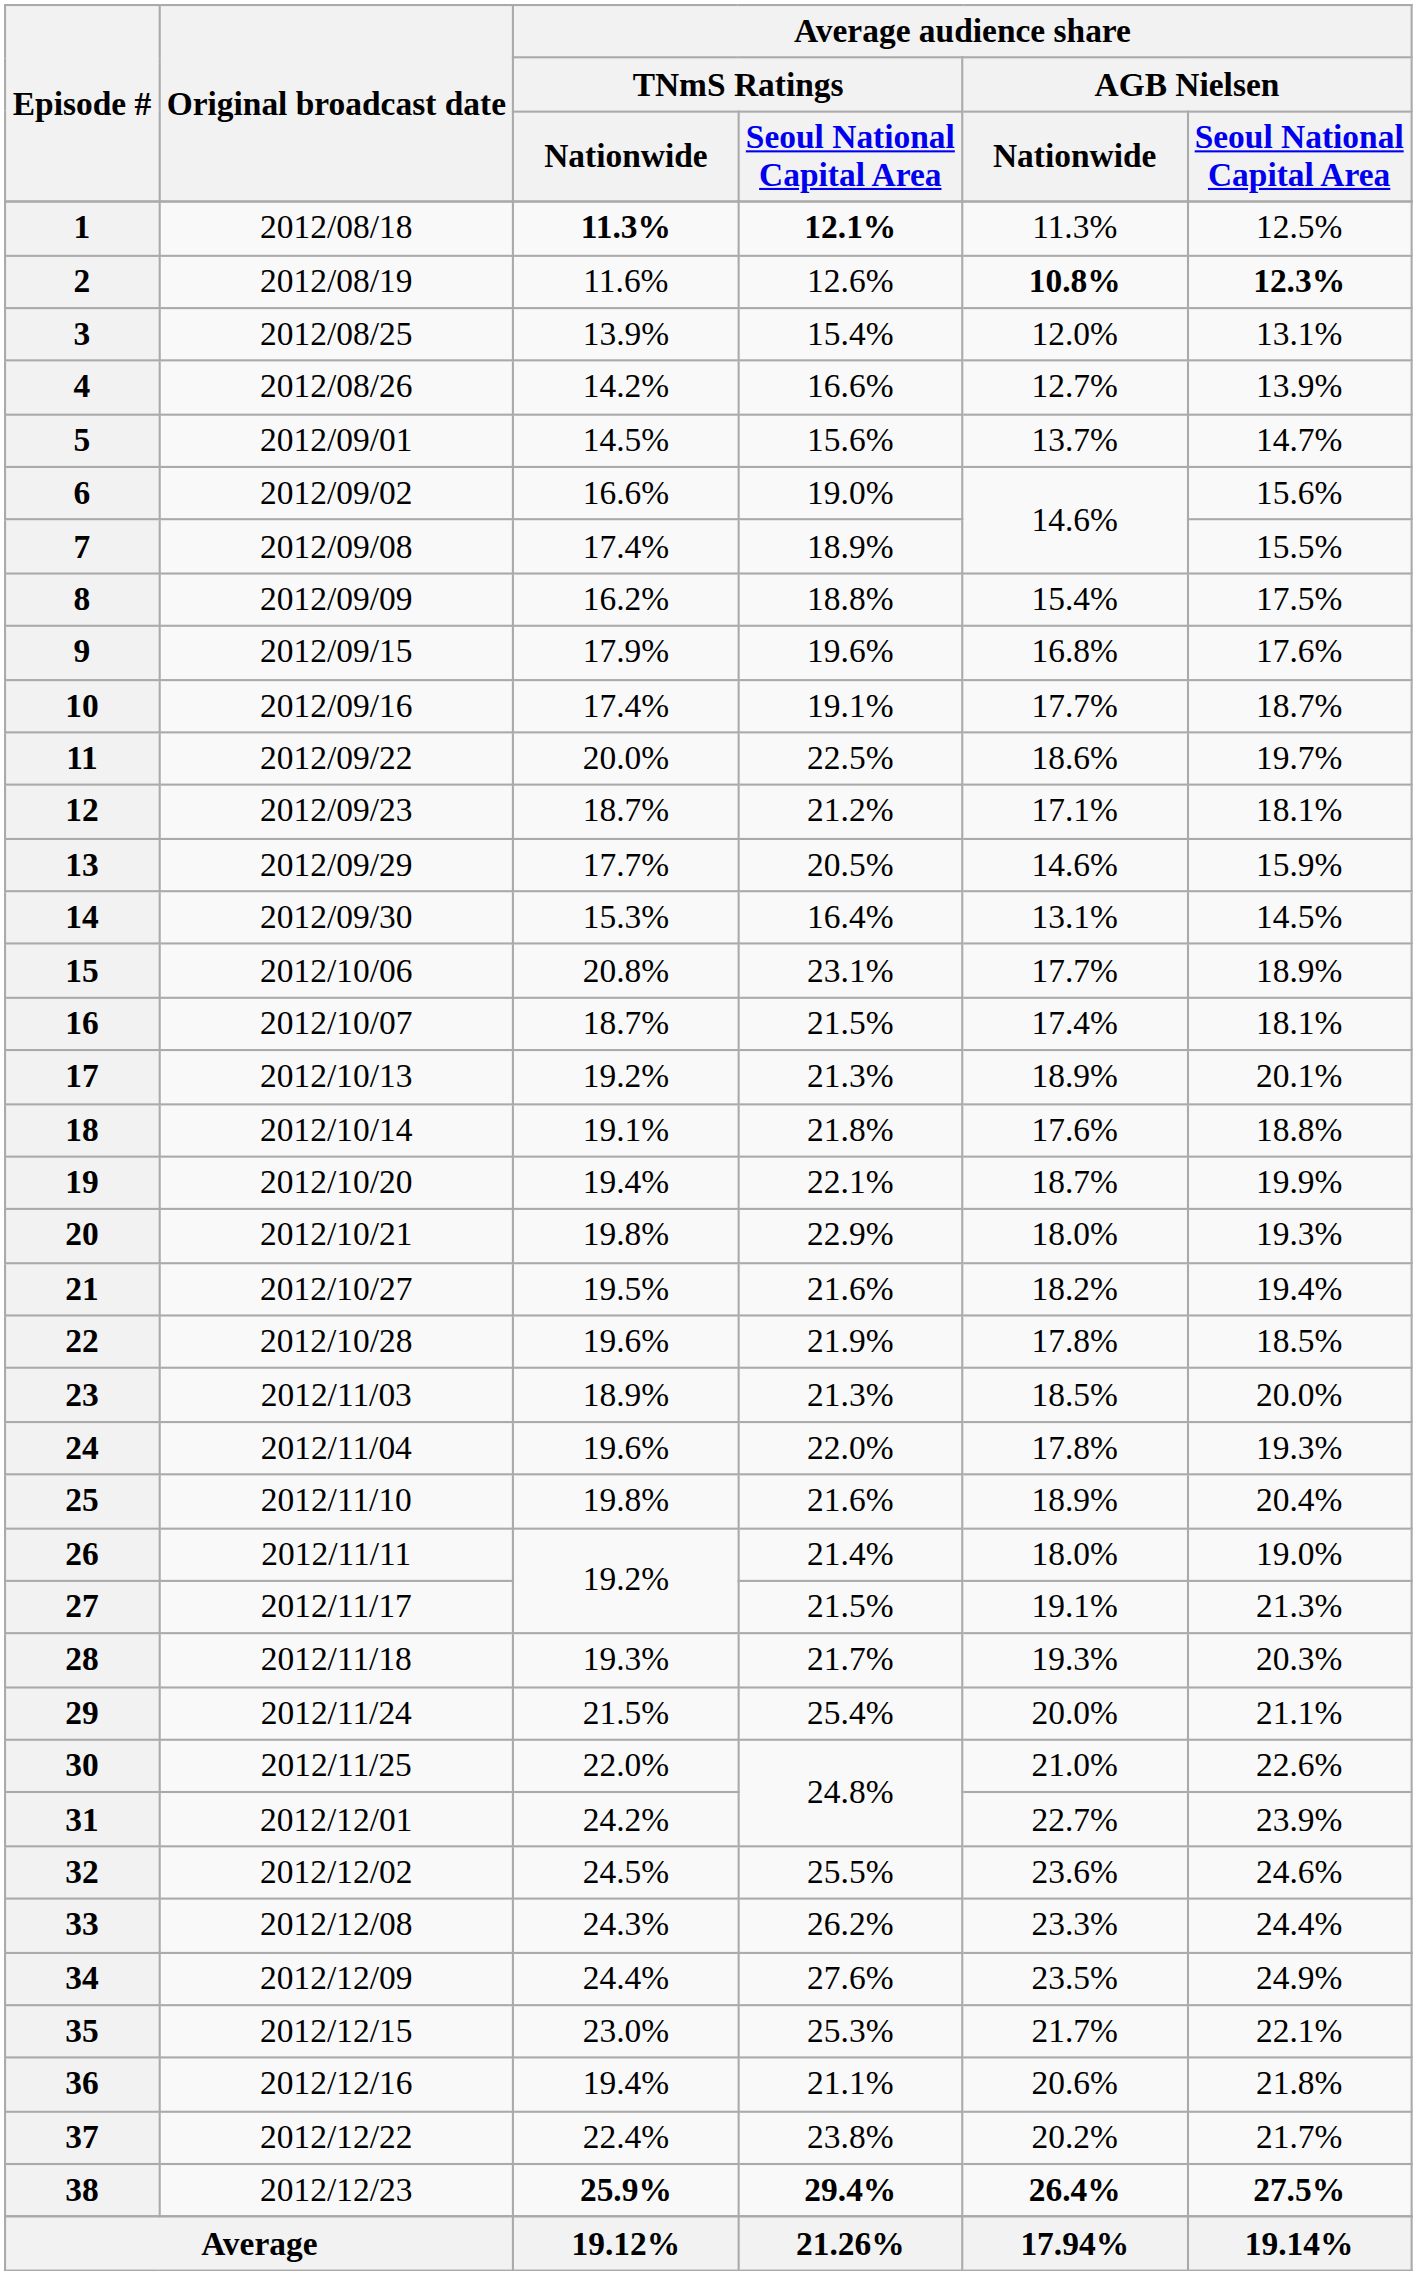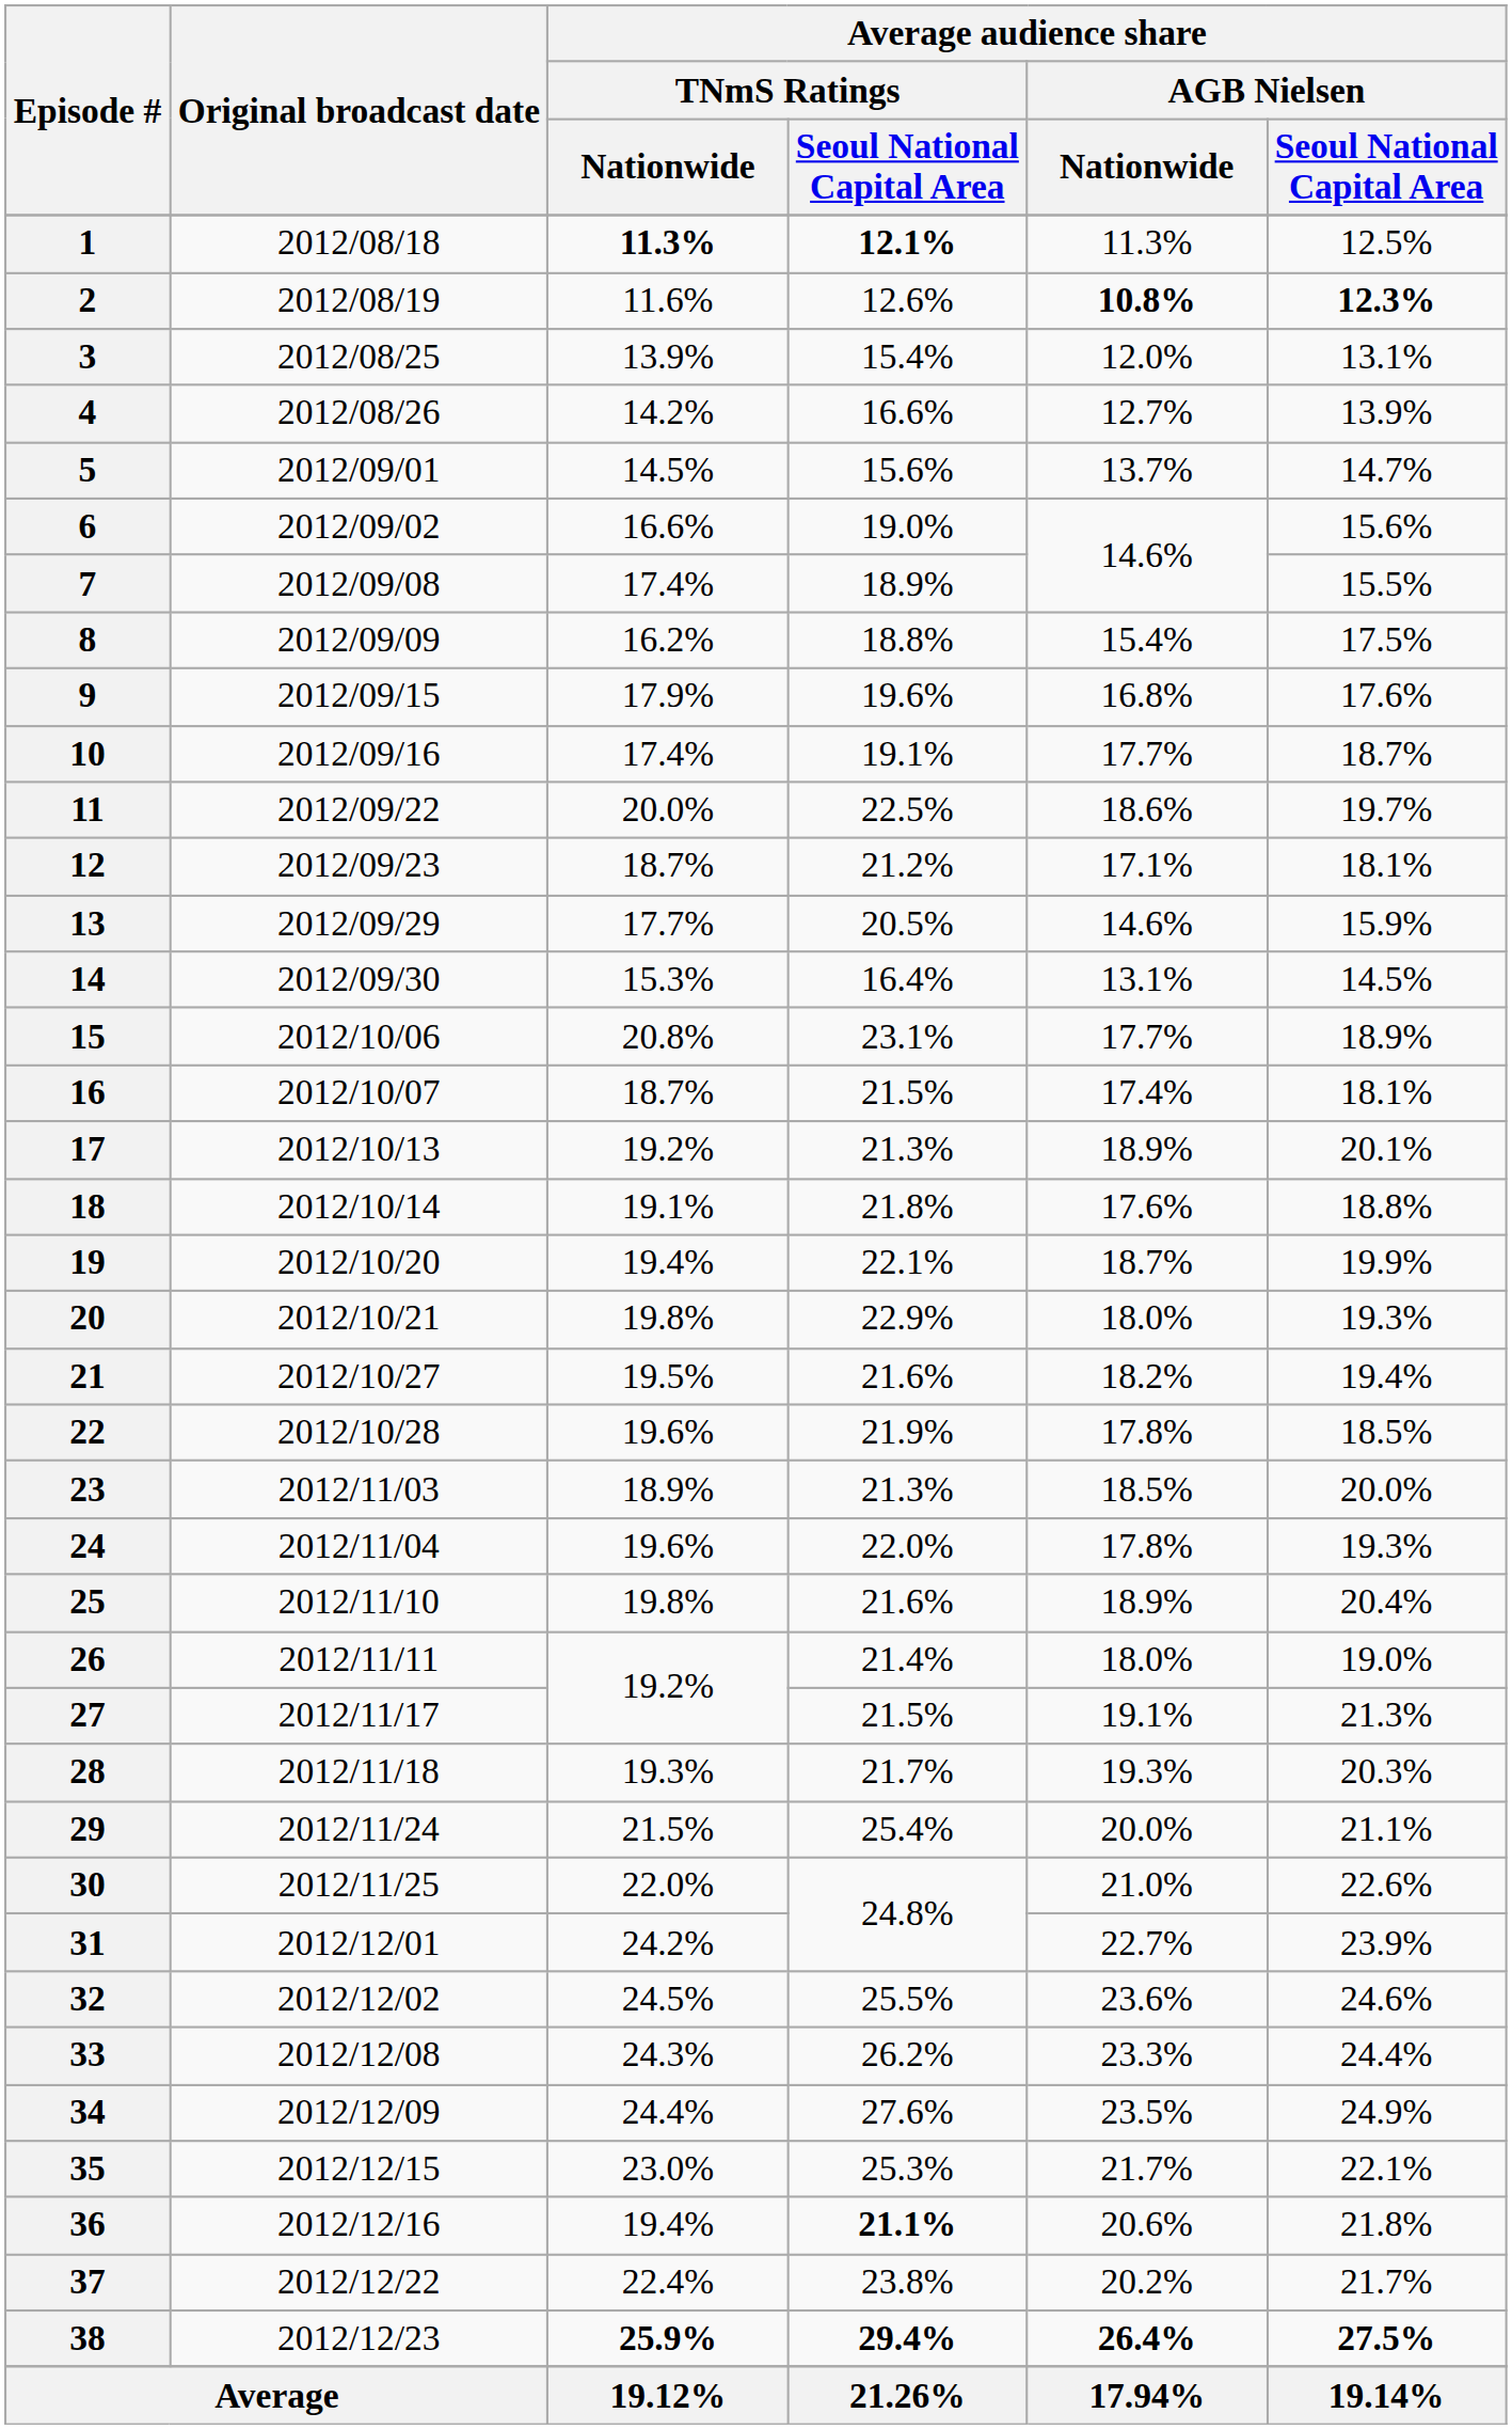36 | column 4: normal -> bold
